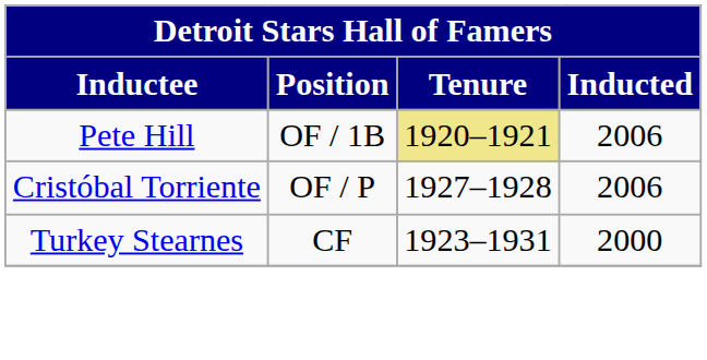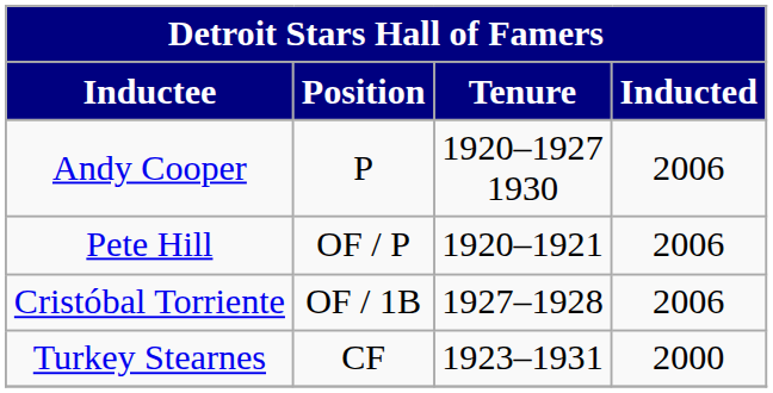+ row: Andy Cooper | P | 1920–1927 1930 | 2006
Pete Hill | Position: OF / 1B -> OF / P
Pete Hill | Tenure: khaki background -> no background
Cristóbal Torriente | Position: OF / P -> OF / 1B
